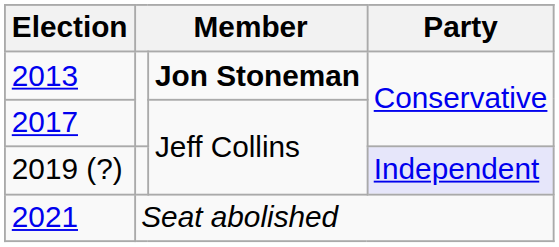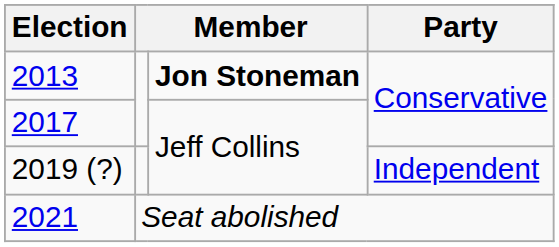2019 (?) | Party: lavender background -> no background
